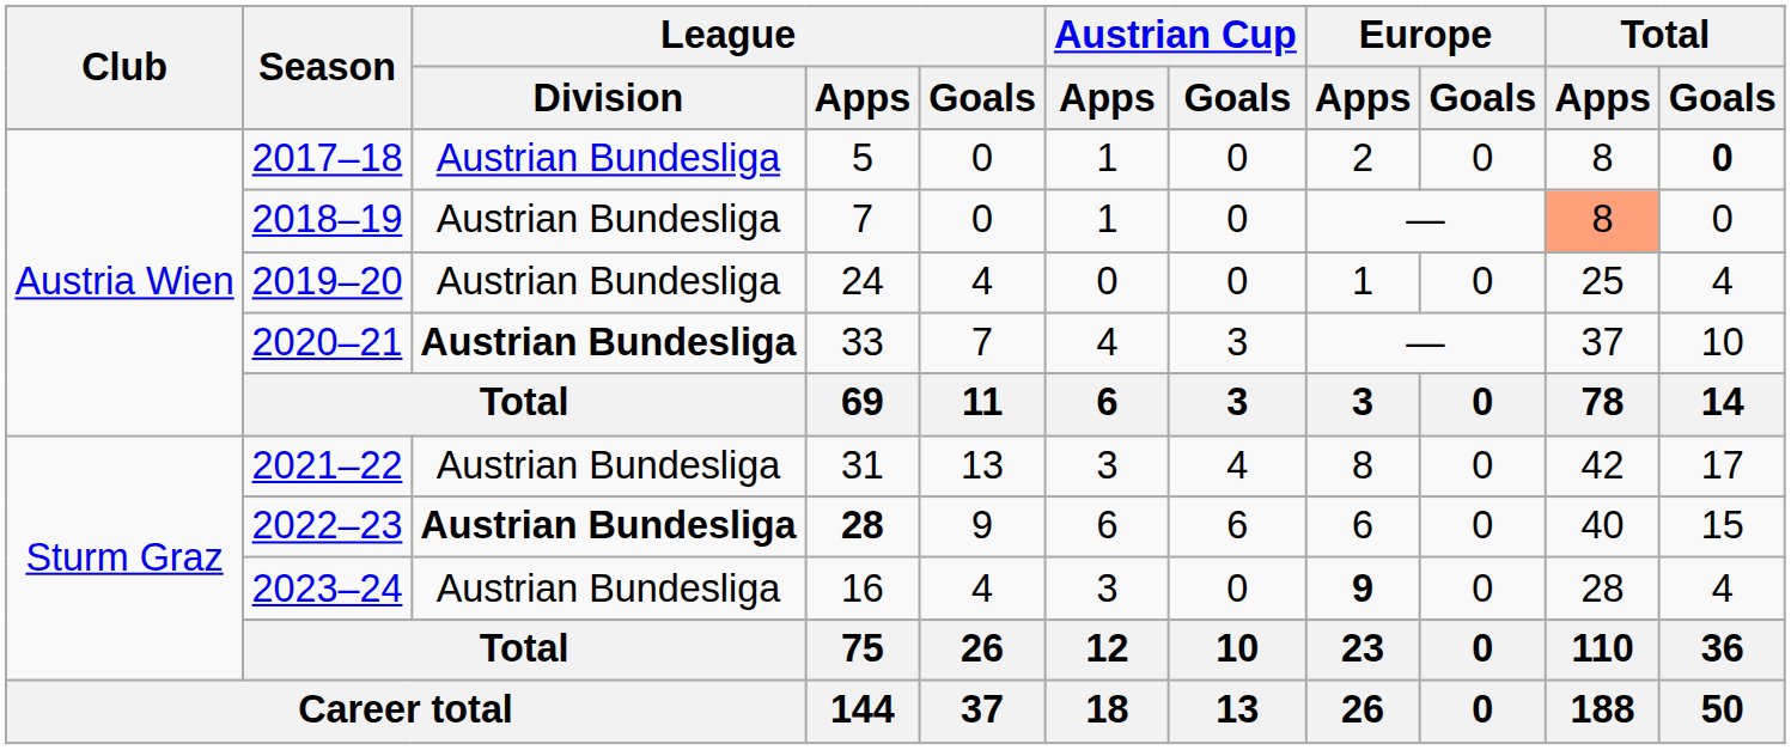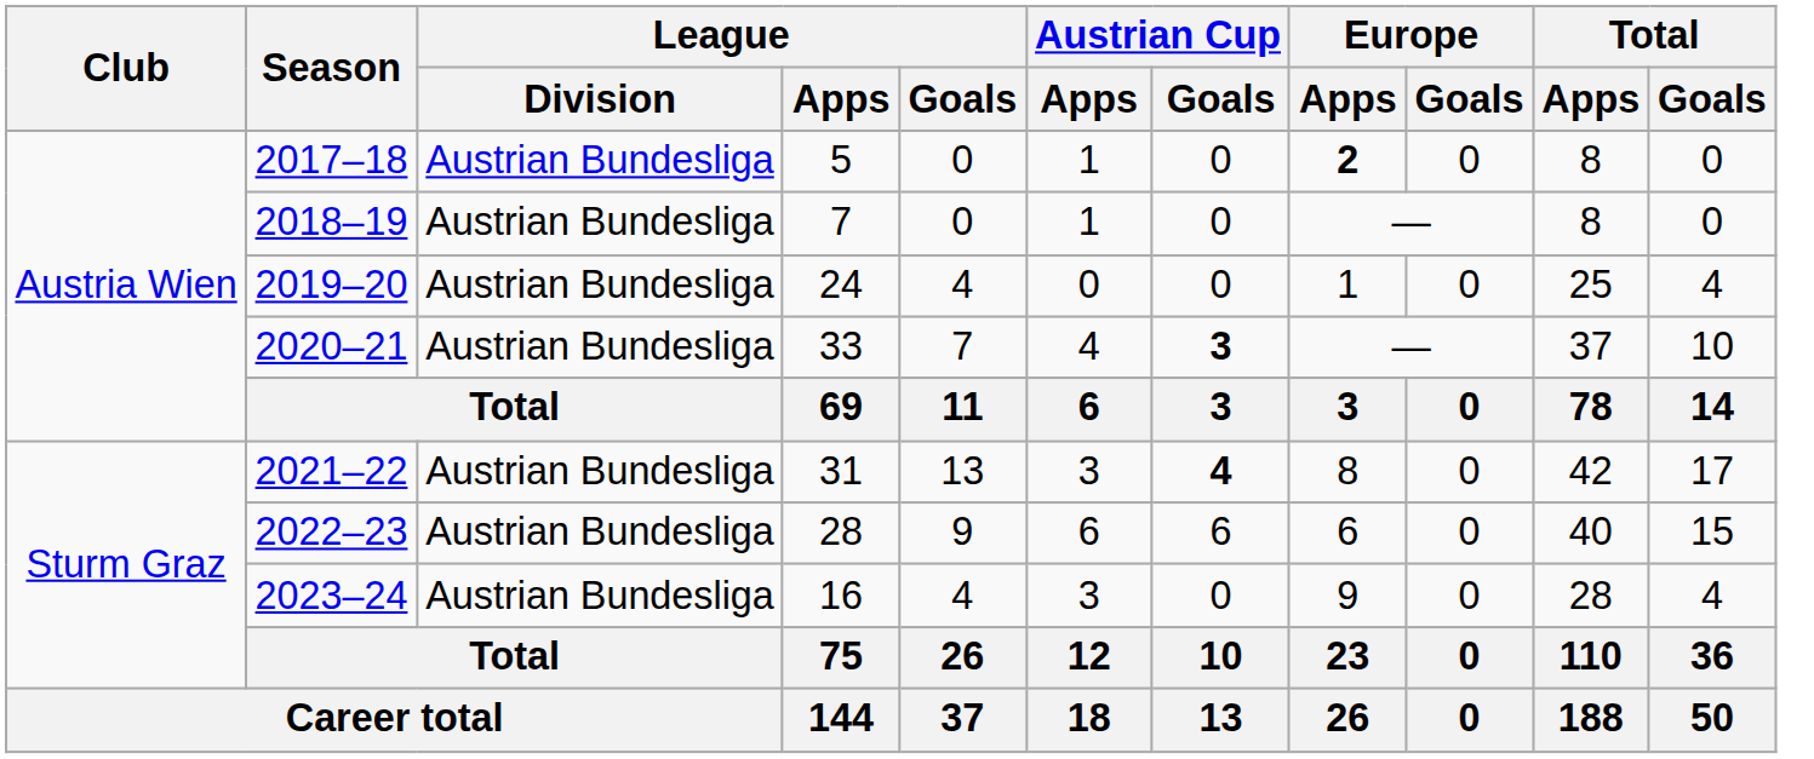2017–18 | Europe / Apps: normal -> bold
2017–18 | Total / Goals: bold -> normal
2018–19 | Total / Apps: lightsalmon background -> no background
2020–21 | League / Division: bold -> normal
2020–21 | Austrian Cup / Goals: normal -> bold
2021–22 | Austrian Cup / Goals: normal -> bold
2022–23 | League / Division: bold -> normal
2022–23 | League / Apps: bold -> normal
2023–24 | Europe / Apps: bold -> normal
